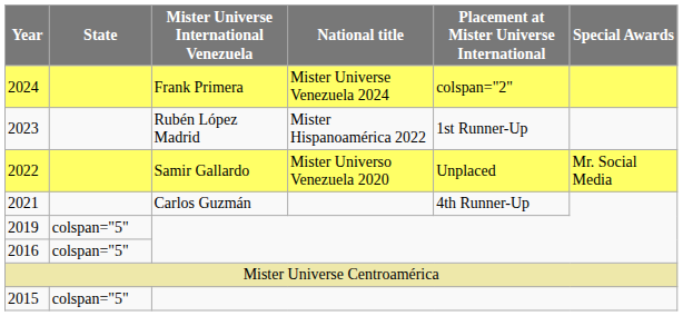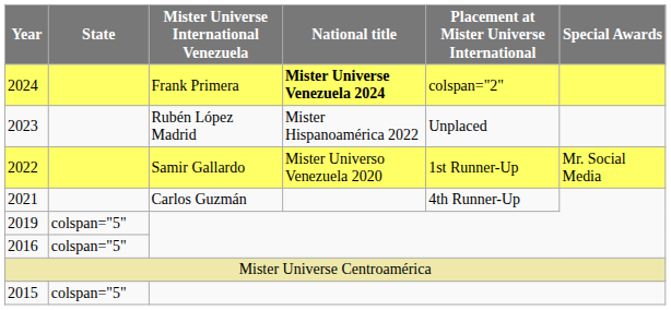2024 | National title: normal -> bold
2023 | Placement at Mister Universe International: 1st Runner-Up -> Unplaced
2022 | Placement at Mister Universe International: Unplaced -> 1st Runner-Up
